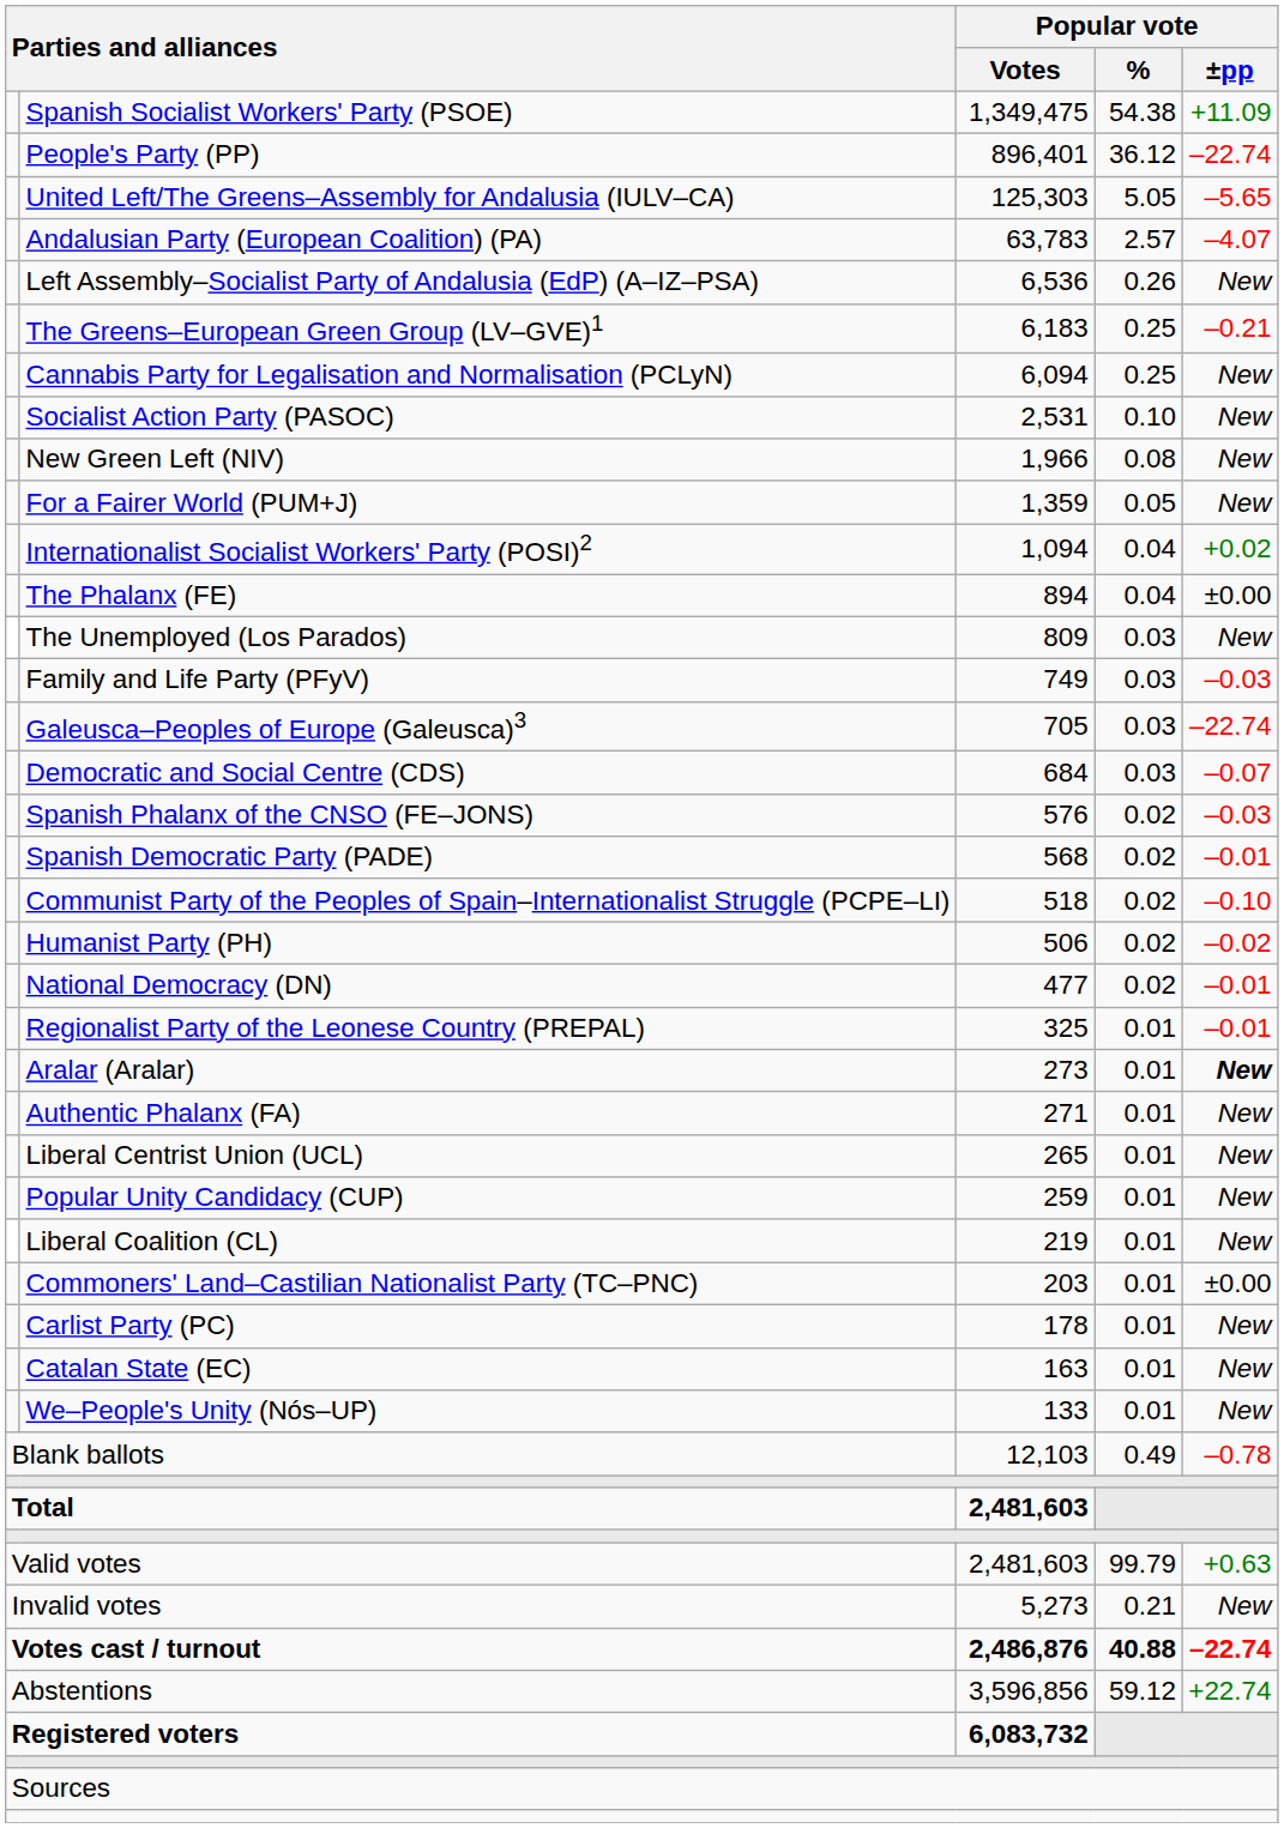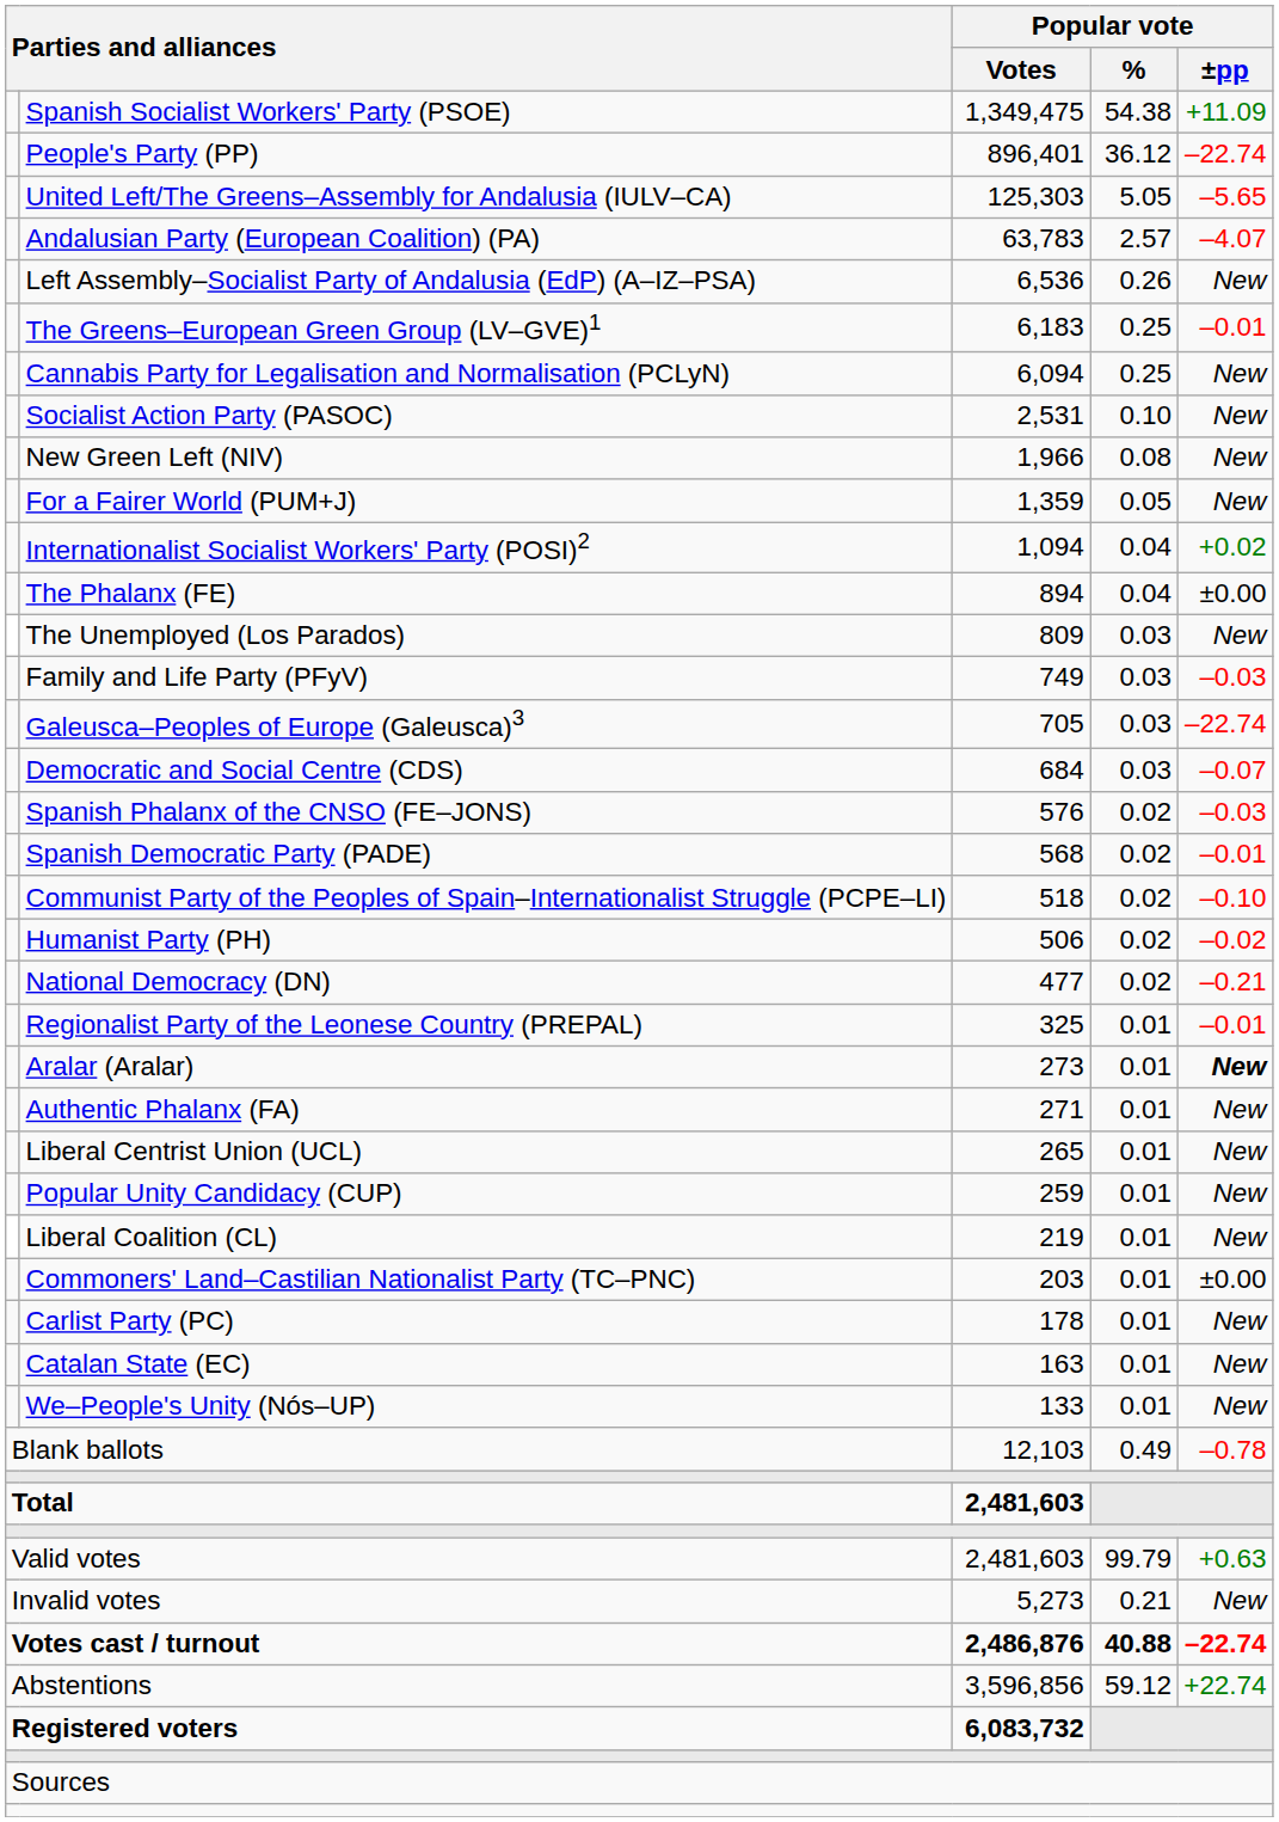The Greens–European Green Group (LV–GVE)1 | Popular vote / ±pp: –0.21 -> –0.01
National Democracy (DN) | Popular vote / ±pp: –0.01 -> –0.21
